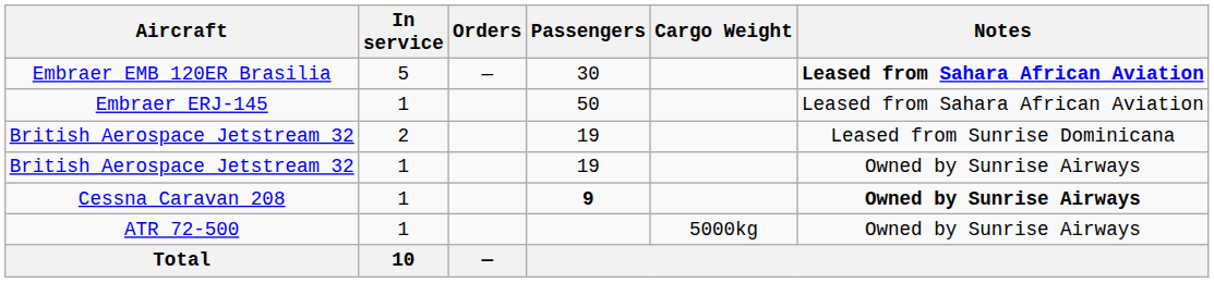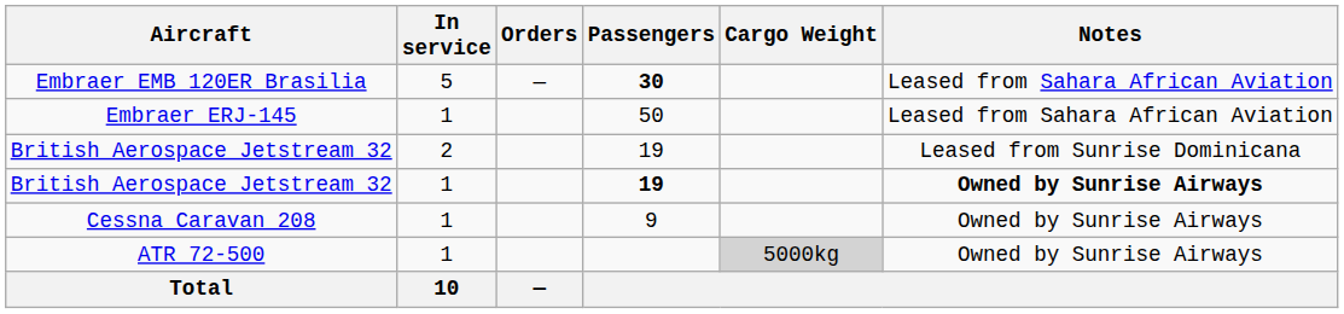Embraer EMB 120ER Brasilia | Passengers: normal -> bold
Embraer EMB 120ER Brasilia | Notes: bold -> normal
British Aerospace Jetstream 32 / 1 | Passengers: normal -> bold
British Aerospace Jetstream 32 / 1 | Notes: normal -> bold
Cessna Caravan 208 | Passengers: bold -> normal
Cessna Caravan 208 | Notes: bold -> normal
ATR 72-500 | Cargo Weight: no background -> lightgrey background
